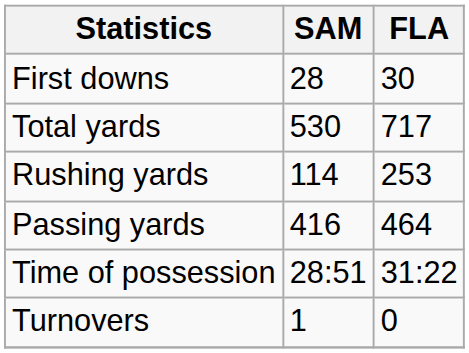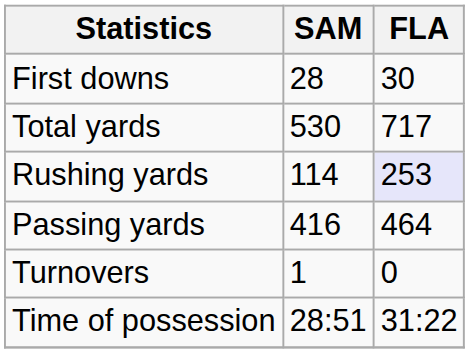Rushing yards | FLA: no background -> lavender background
rows swapped: Turnovers <-> Time of possession
